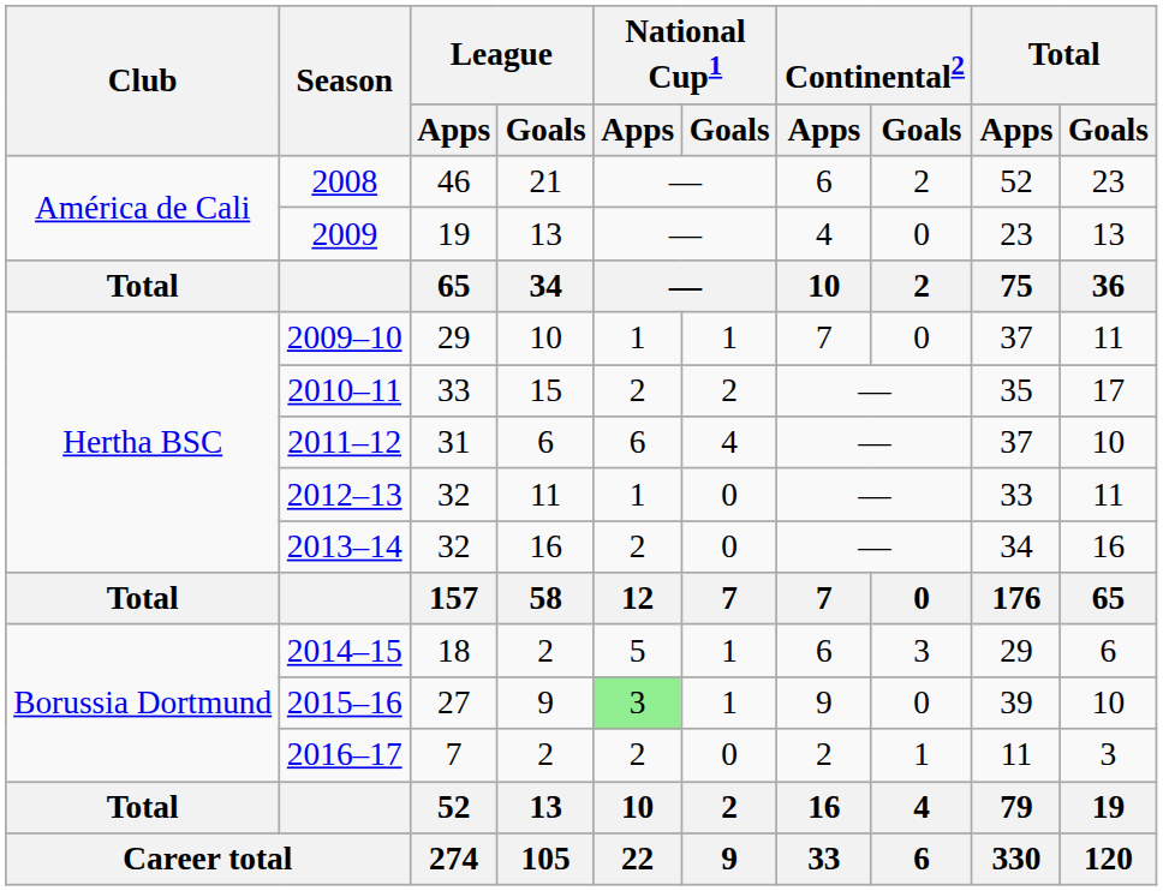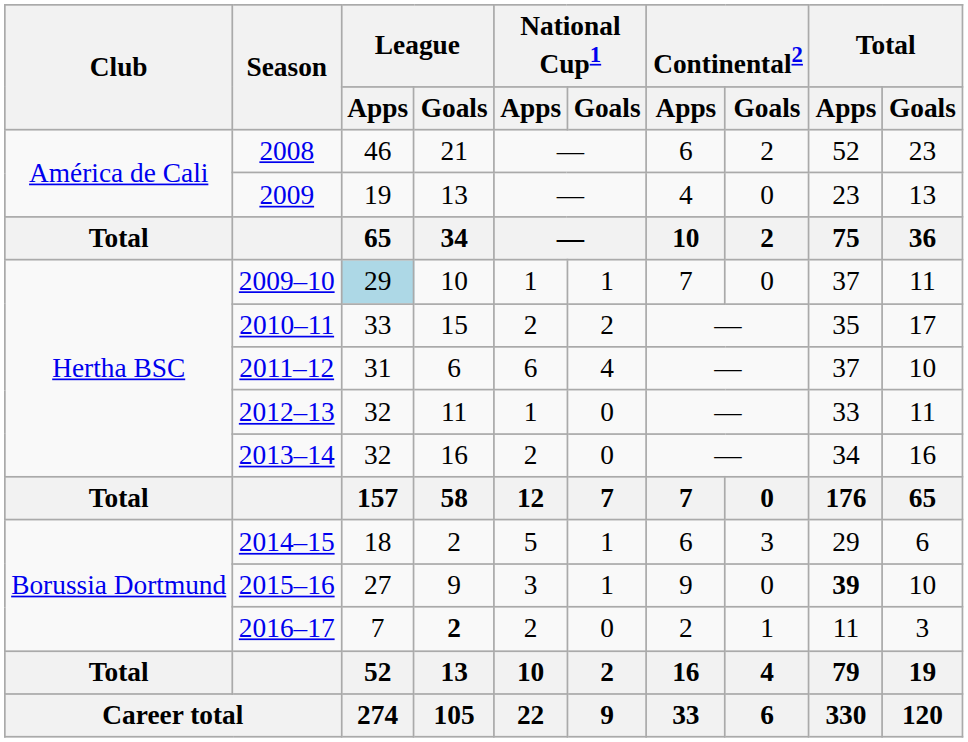2009–10 | League / Apps: no background -> lightblue background
2015–16 | National Cup1 / Apps: lightgreen background -> no background
2015–16 | Total / Apps: normal -> bold
2016–17 | League / Goals: normal -> bold
